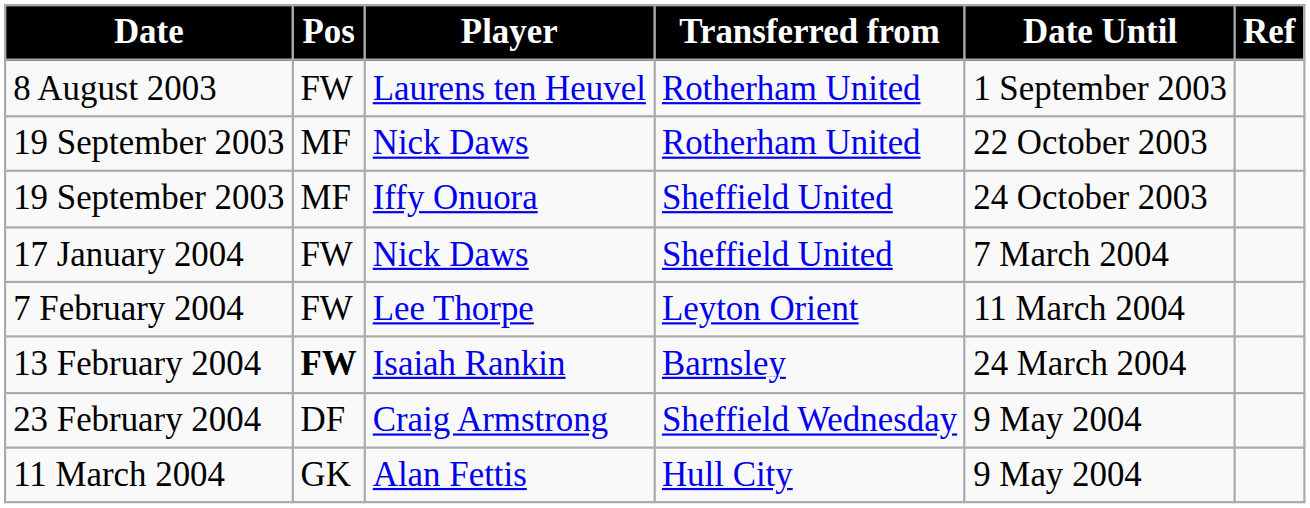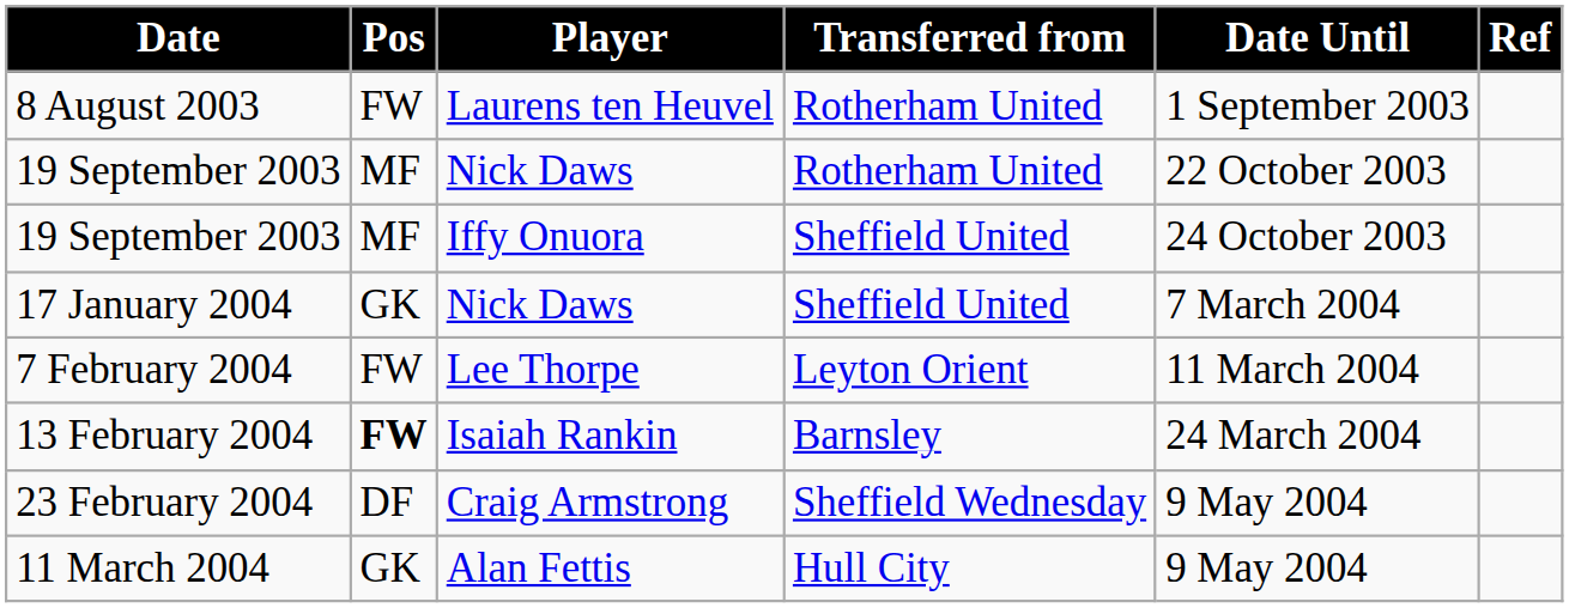17 January 2004 | Pos: FW -> GK
